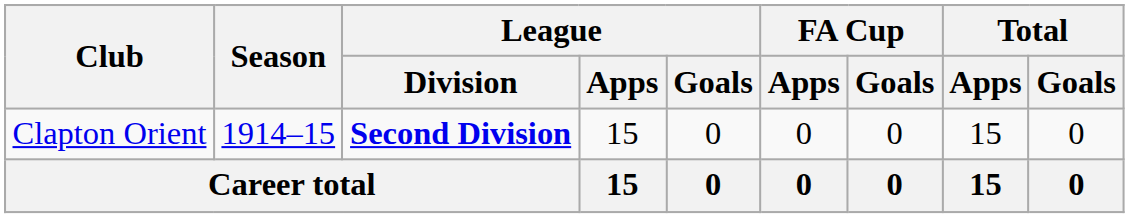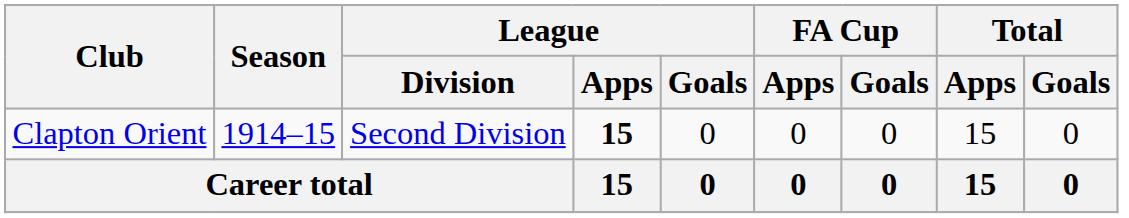Clapton Orient | League / Division: bold -> normal
Clapton Orient | League / Apps: normal -> bold
